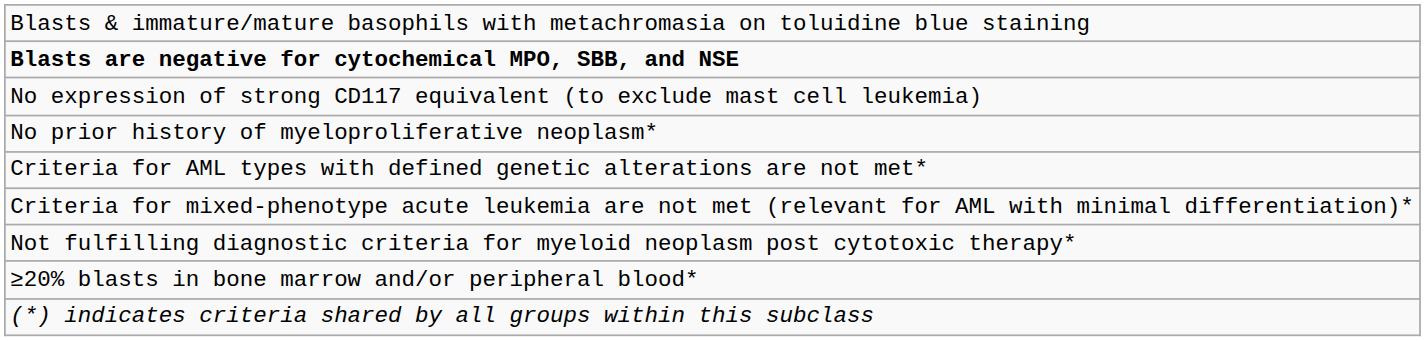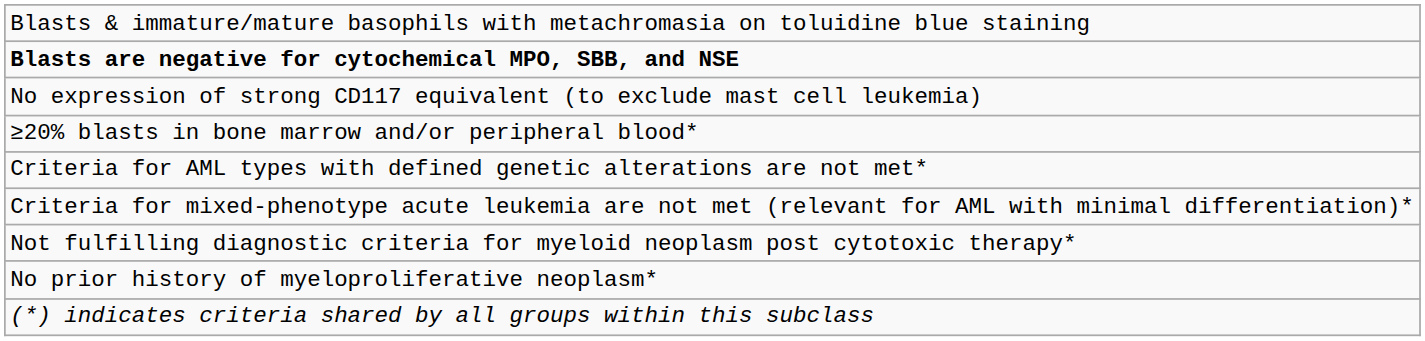row 4 | column 1: No prior history of myeloproliferative neoplasm* -> ≥20% blasts in bone marrow and/or peripheral blood*
row 8 | column 1: ≥20% blasts in bone marrow and/or peripheral blood* -> No prior history of myeloproliferative neoplasm*
